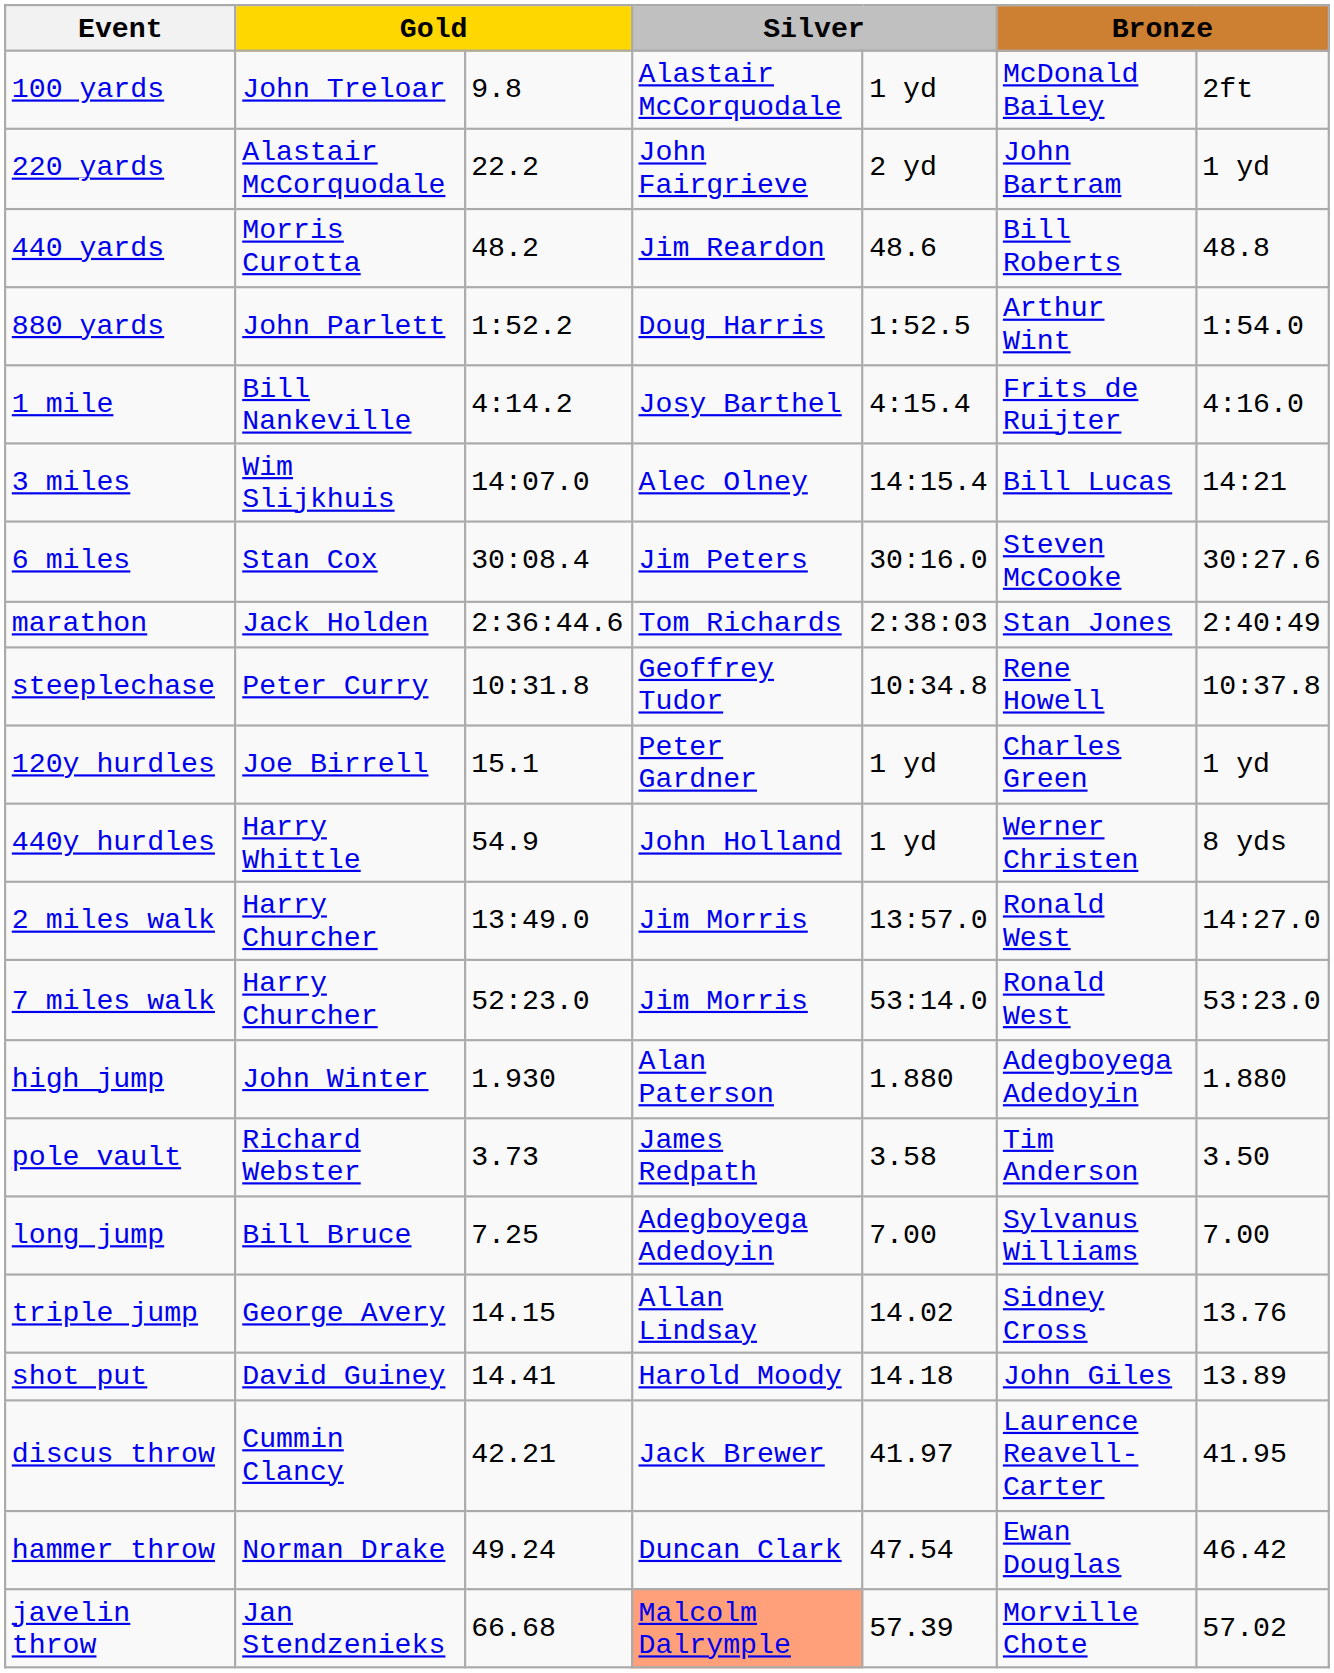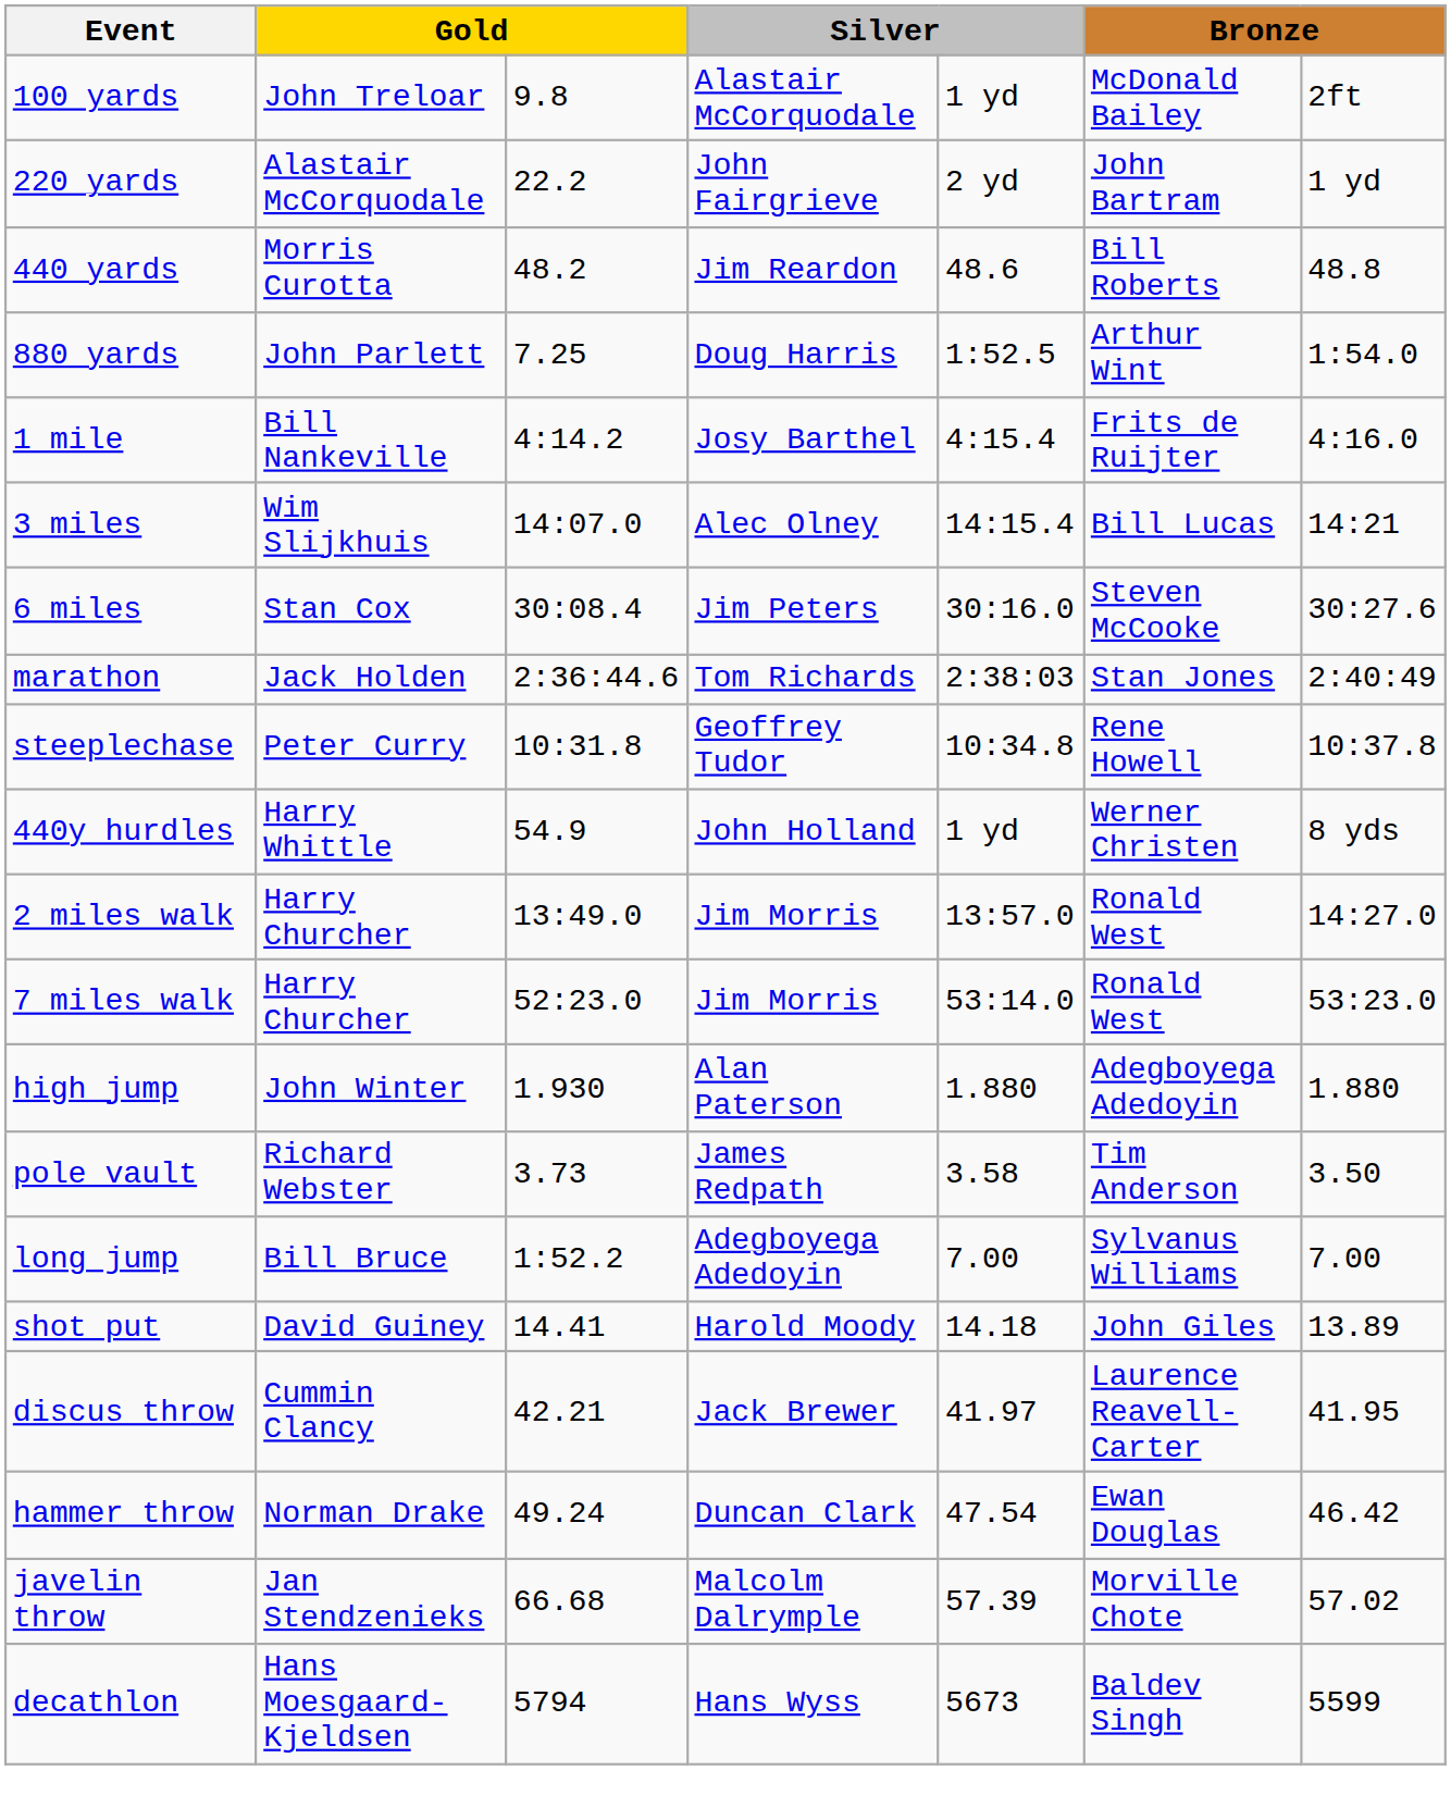880 yards | column 3: 1:52.2 -> 7.25
- row: 120y hurdles | Joe Birrell | 15.1 | Peter Gardner | 1 yd | Charles Green | 1 yd
long jump | column 3: 7.25 -> 1:52.2
- row: triple jump | George Avery | 14.15 | Allan Lindsay | 14.02 | Sidney Cross | 13.76
javelin throw | column 4: lightsalmon background -> no background
+ row: decathlon | Hans Moesgaard-Kjeldsen | 5794 | Hans Wyss | 5673 | Baldev Singh | 5599
